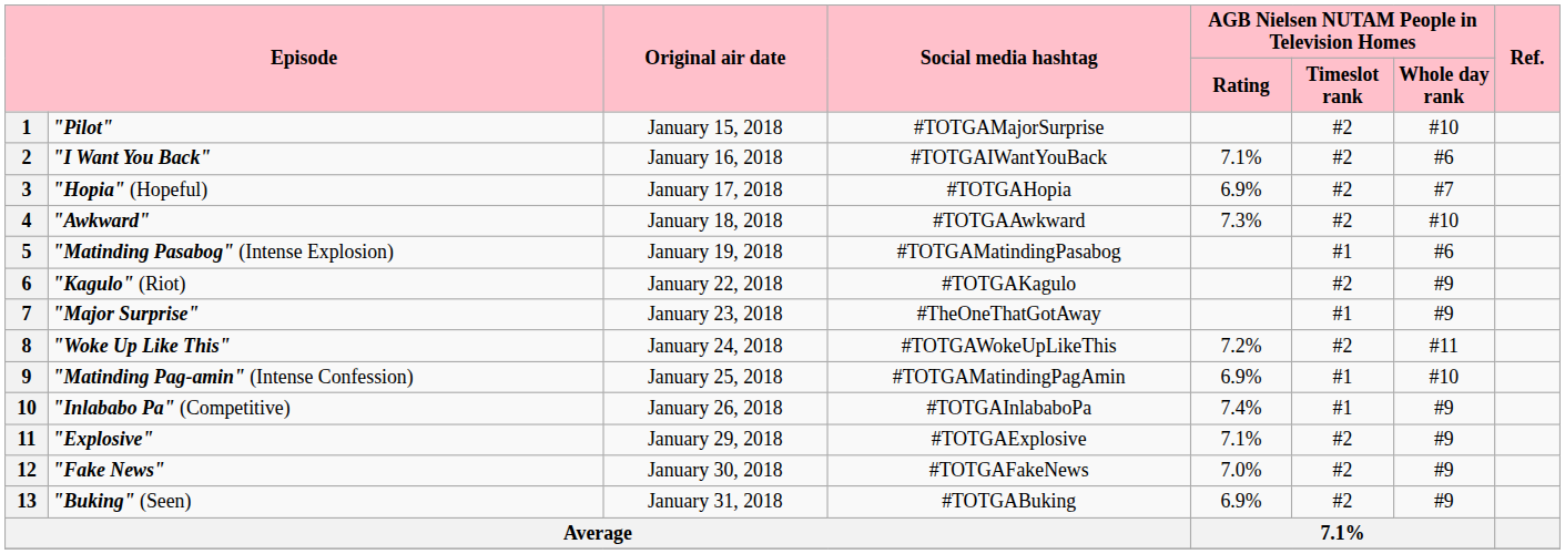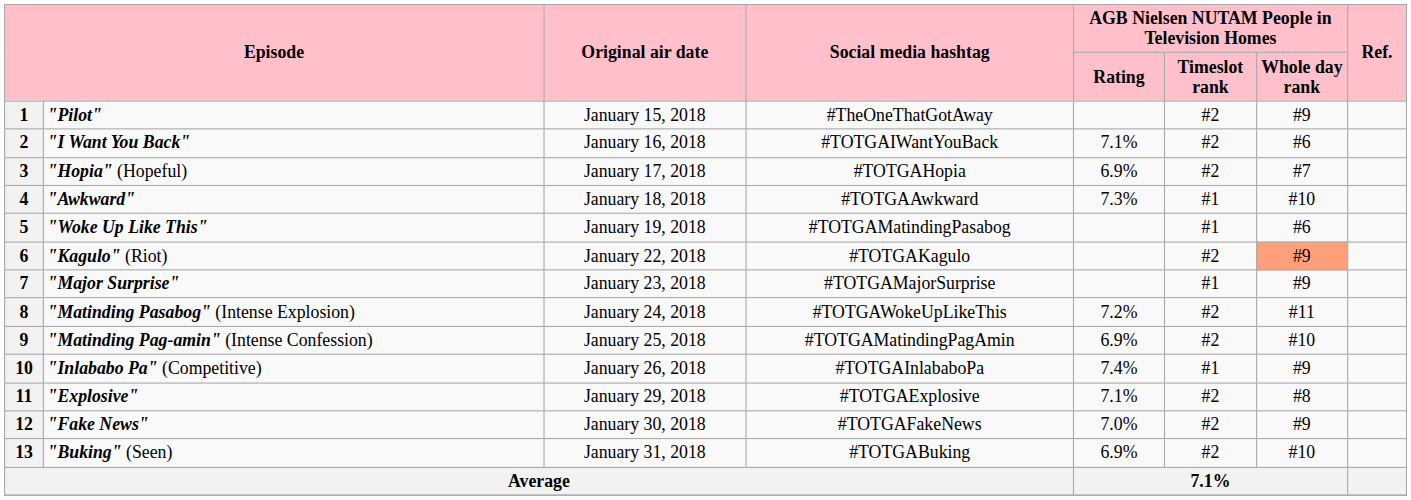1 | Social media hashtag: #TOTGAMajorSurprise -> #TheOneThatGotAway
1 | column 7: #10 -> #9
4 | AGB Nielsen NUTAM People in Television Homes / Timeslot rank: #2 -> #1
5 | column 2: "Matinding Pasabog" (Intense Explosion) -> "Woke Up Like This"
6 | column 7: no background -> lightsalmon background
7 | Social media hashtag: #TheOneThatGotAway -> #TOTGAMajorSurprise
8 | column 2: "Woke Up Like This" -> "Matinding Pasabog" (Intense Explosion)
9 | AGB Nielsen NUTAM People in Television Homes / Timeslot rank: #1 -> #2
11 | column 7: #9 -> #8
13 | column 7: #9 -> #10
